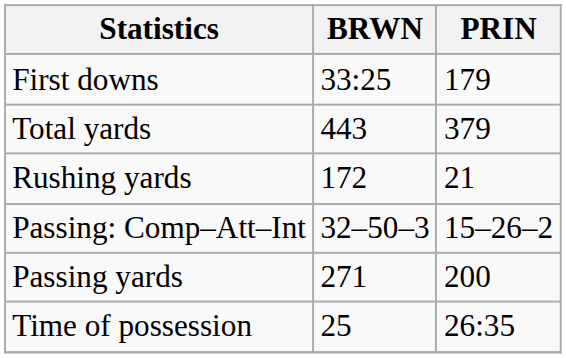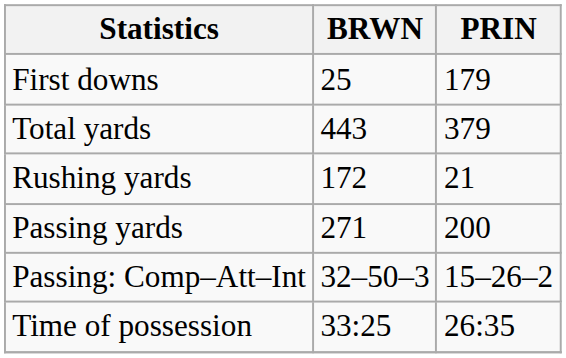First downs | BRWN: 33:25 -> 25
rows swapped: Passing yards <-> Passing: Comp–Att–Int
Time of possession | BRWN: 25 -> 33:25
